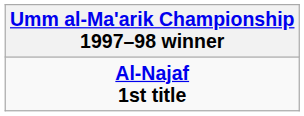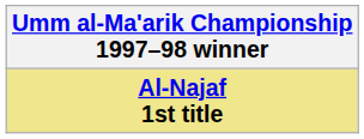row 2 | column 1: no background -> khaki background
